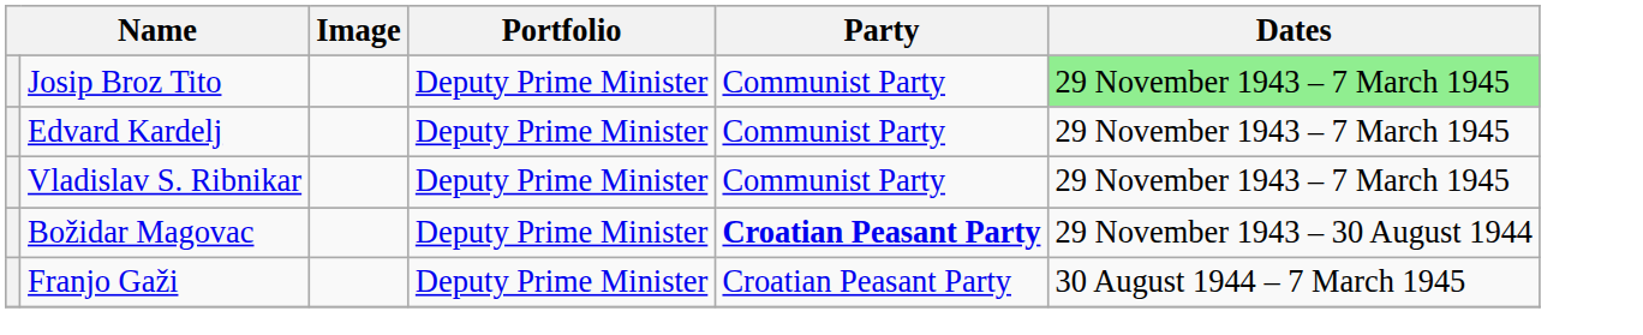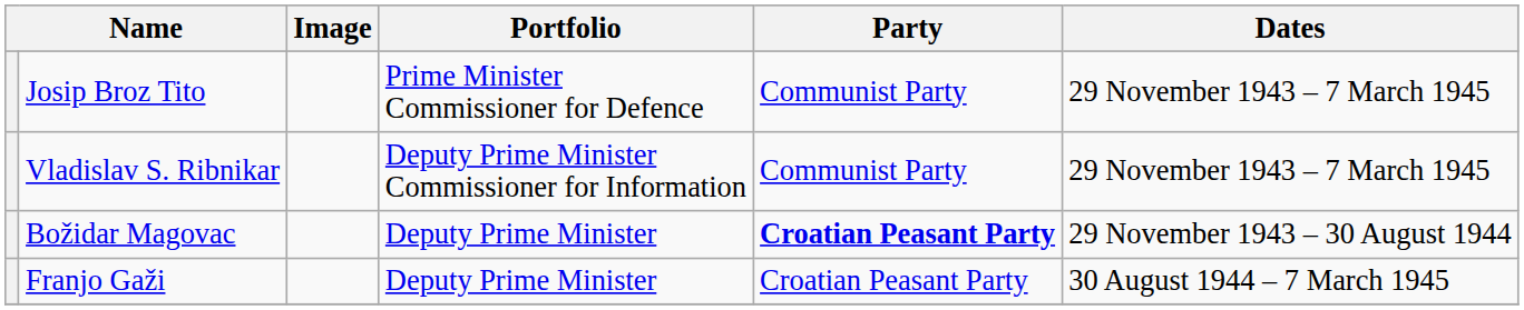Josip Broz Tito | Portfolio: Deputy Prime Minister -> Prime Minister Commissioner for Defence
Josip Broz Tito | Dates: lightgreen background -> no background
- row: Edvard Kardelj | Deputy Prime Minister | Communist Party | 29 November 1943 – 7 March 1945
Vladislav S. Ribnikar | Portfolio: Deputy Prime Minister -> Deputy Prime Minister Commissioner for Information
